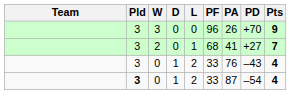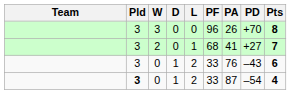row 2 | Pts: 9 -> 8
row 4 | Pts: 4 -> 6
